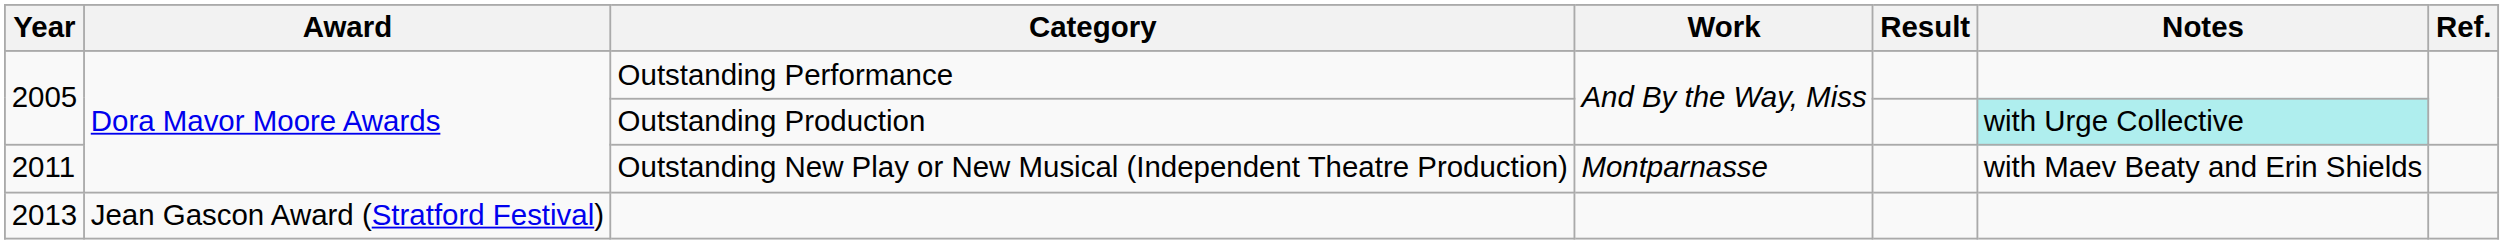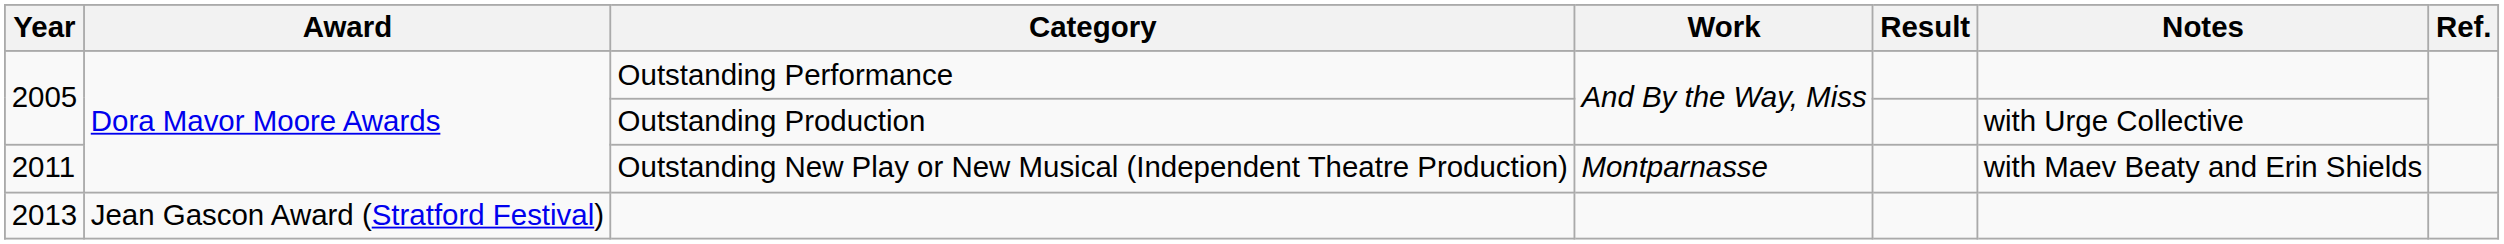Outstanding Production | Notes: paleturquoise background -> no background
